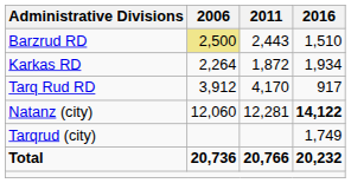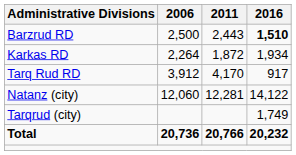Barzrud RD | 2006: khaki background -> no background
Barzrud RD | 2016: normal -> bold
Natanz (city) | 2016: bold -> normal
